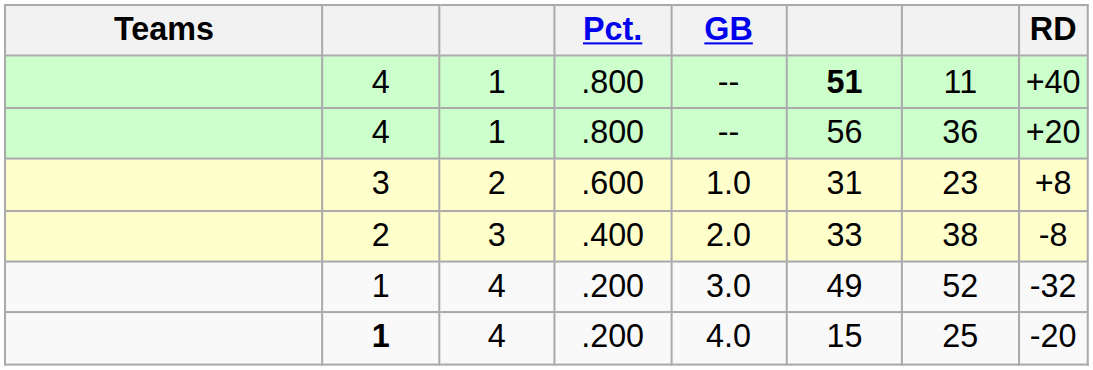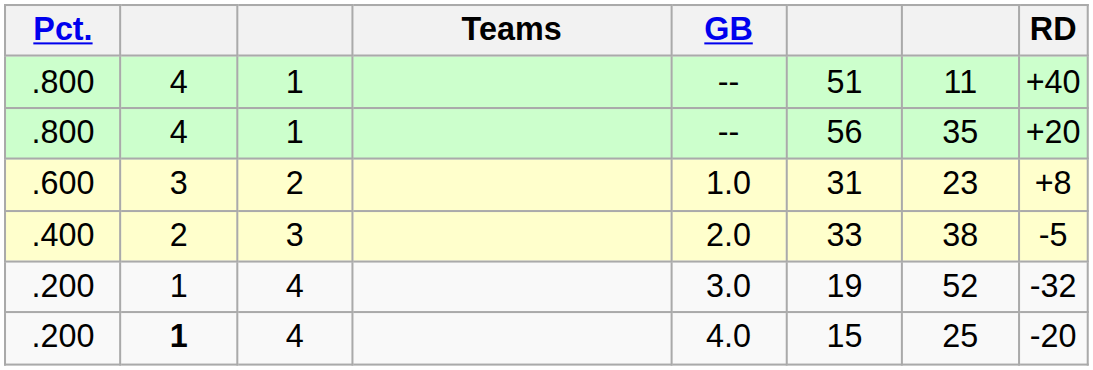columns swapped: Teams <-> Pct.
row 2 | column 6: bold -> normal
row 3 | column 7: 36 -> 35
row 5 | RD: -8 -> -5
row 6 | column 6: 49 -> 19
